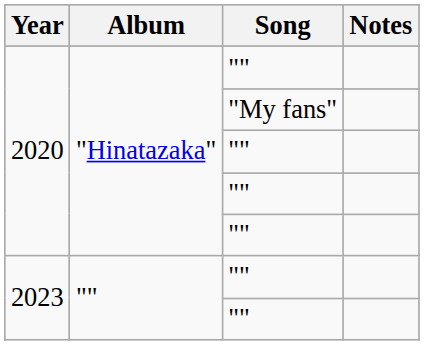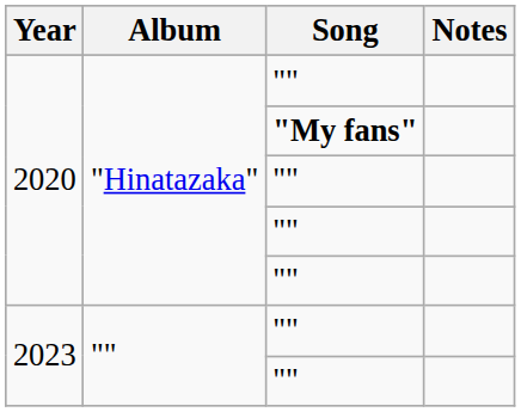2020 / "My fans" | Song: normal -> bold
